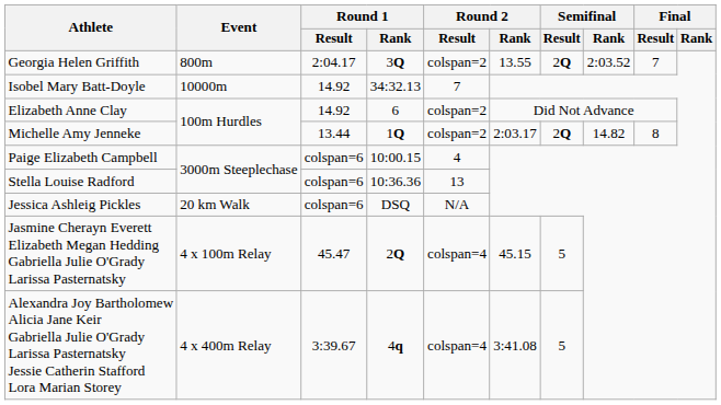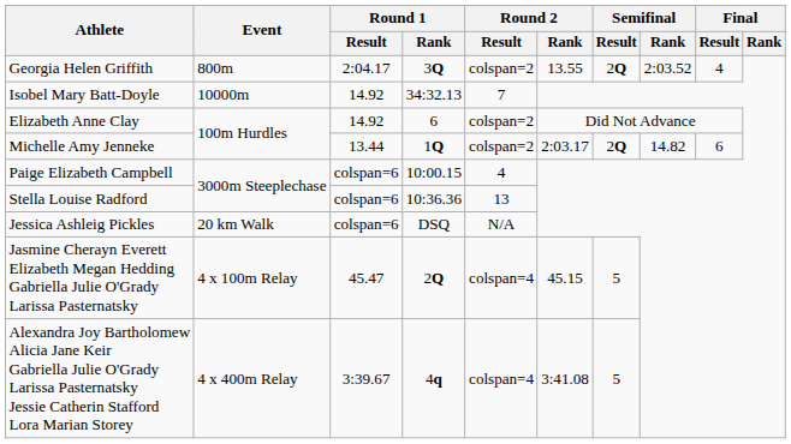Georgia Helen Griffith | Final / Result: 7 -> 4
Michelle Amy Jenneke | Final / Result: 8 -> 6
